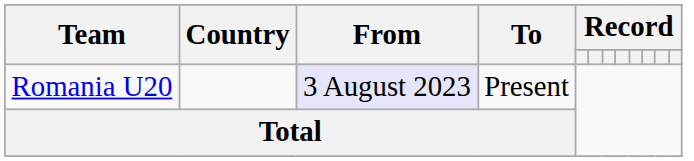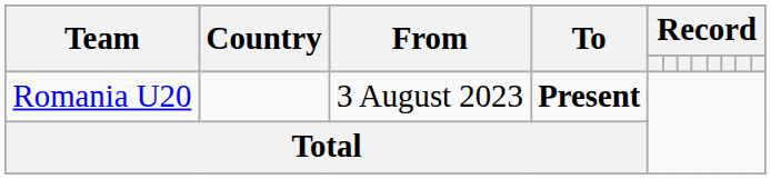Romania U20 | From: lavender background -> no background
Romania U20 | To: normal -> bold
